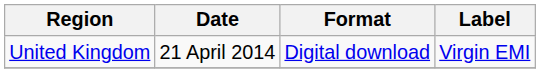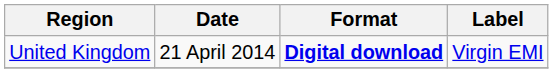United Kingdom | Format: normal -> bold
